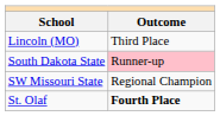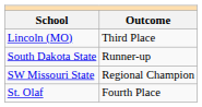South Dakota State | Outcome: pink background -> no background
St. Olaf | Outcome: bold -> normal
